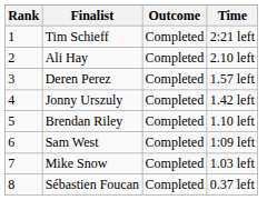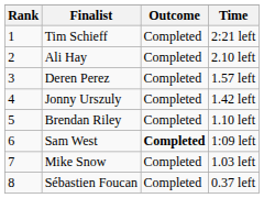Sam West | Outcome: normal -> bold
